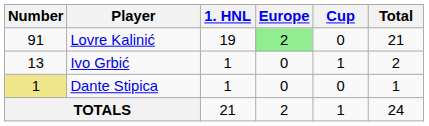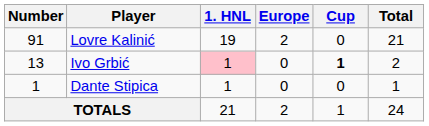Lovre Kalinić | Europe: lightgreen background -> no background
Ivo Grbić | 1. HNL: no background -> pink background
Ivo Grbić | Cup: normal -> bold
Dante Stipica | Number: khaki background -> no background
